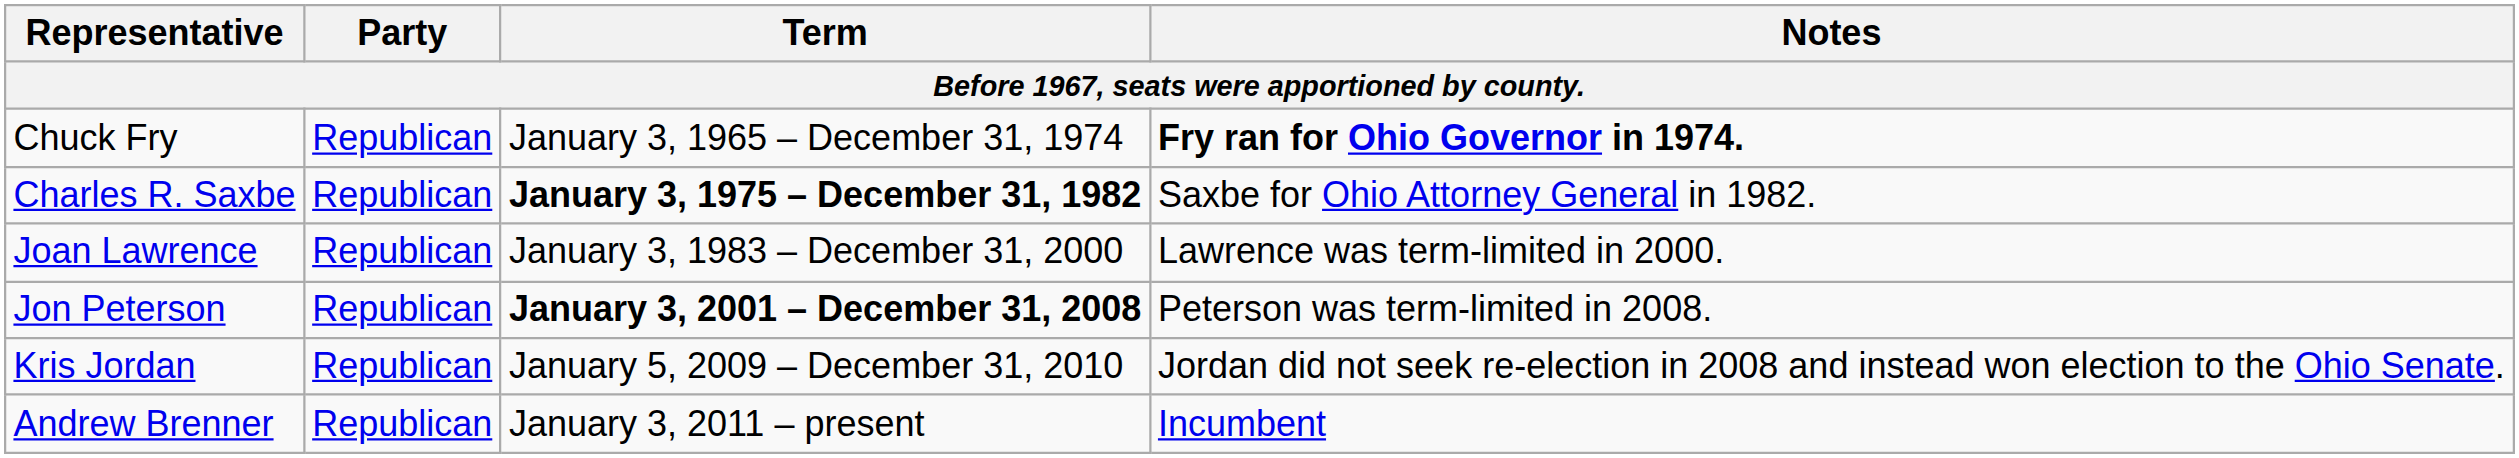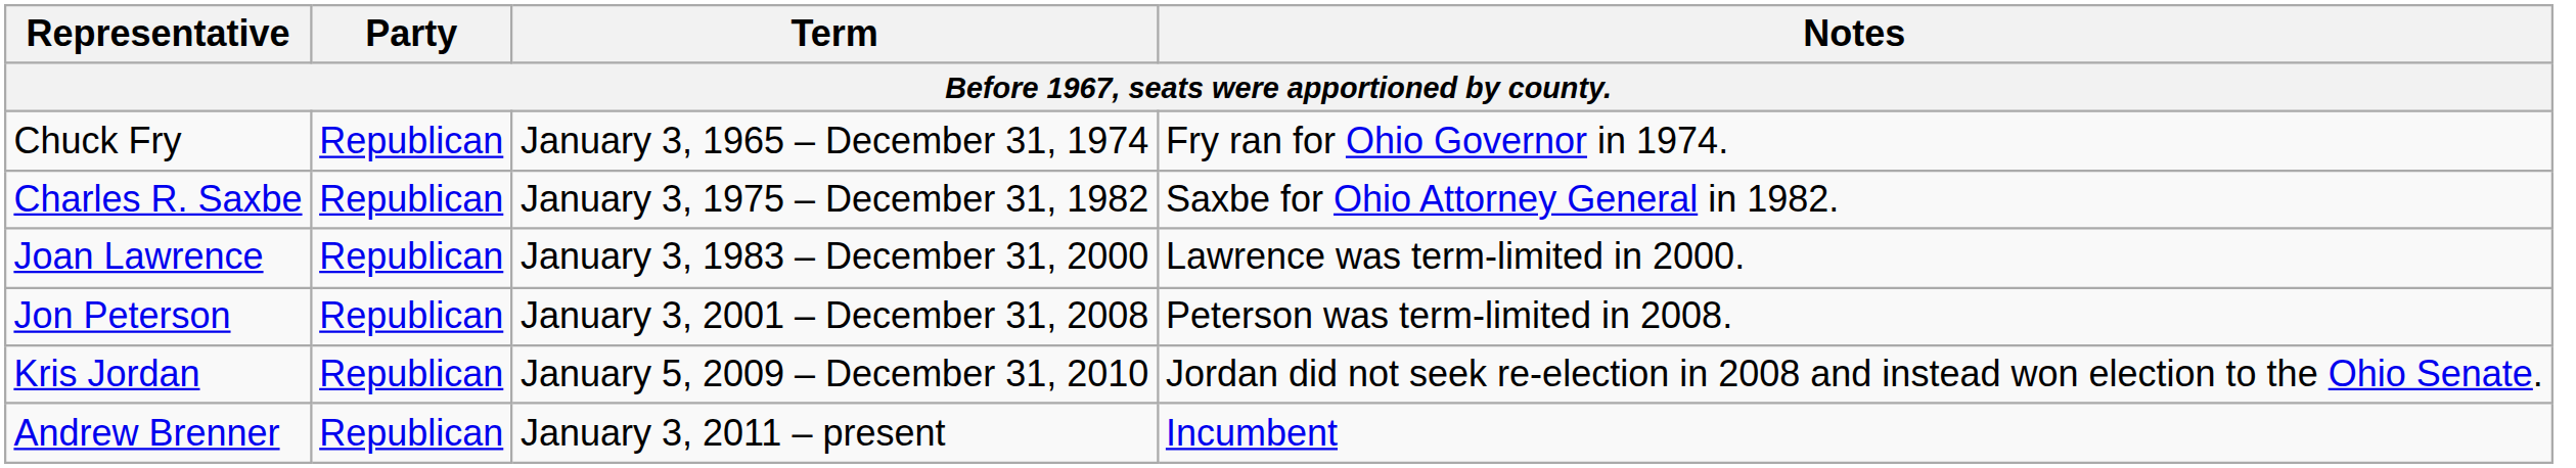Chuck Fry | Notes: bold -> normal
Charles R. Saxbe | Term: bold -> normal
Jon Peterson | Term: bold -> normal
